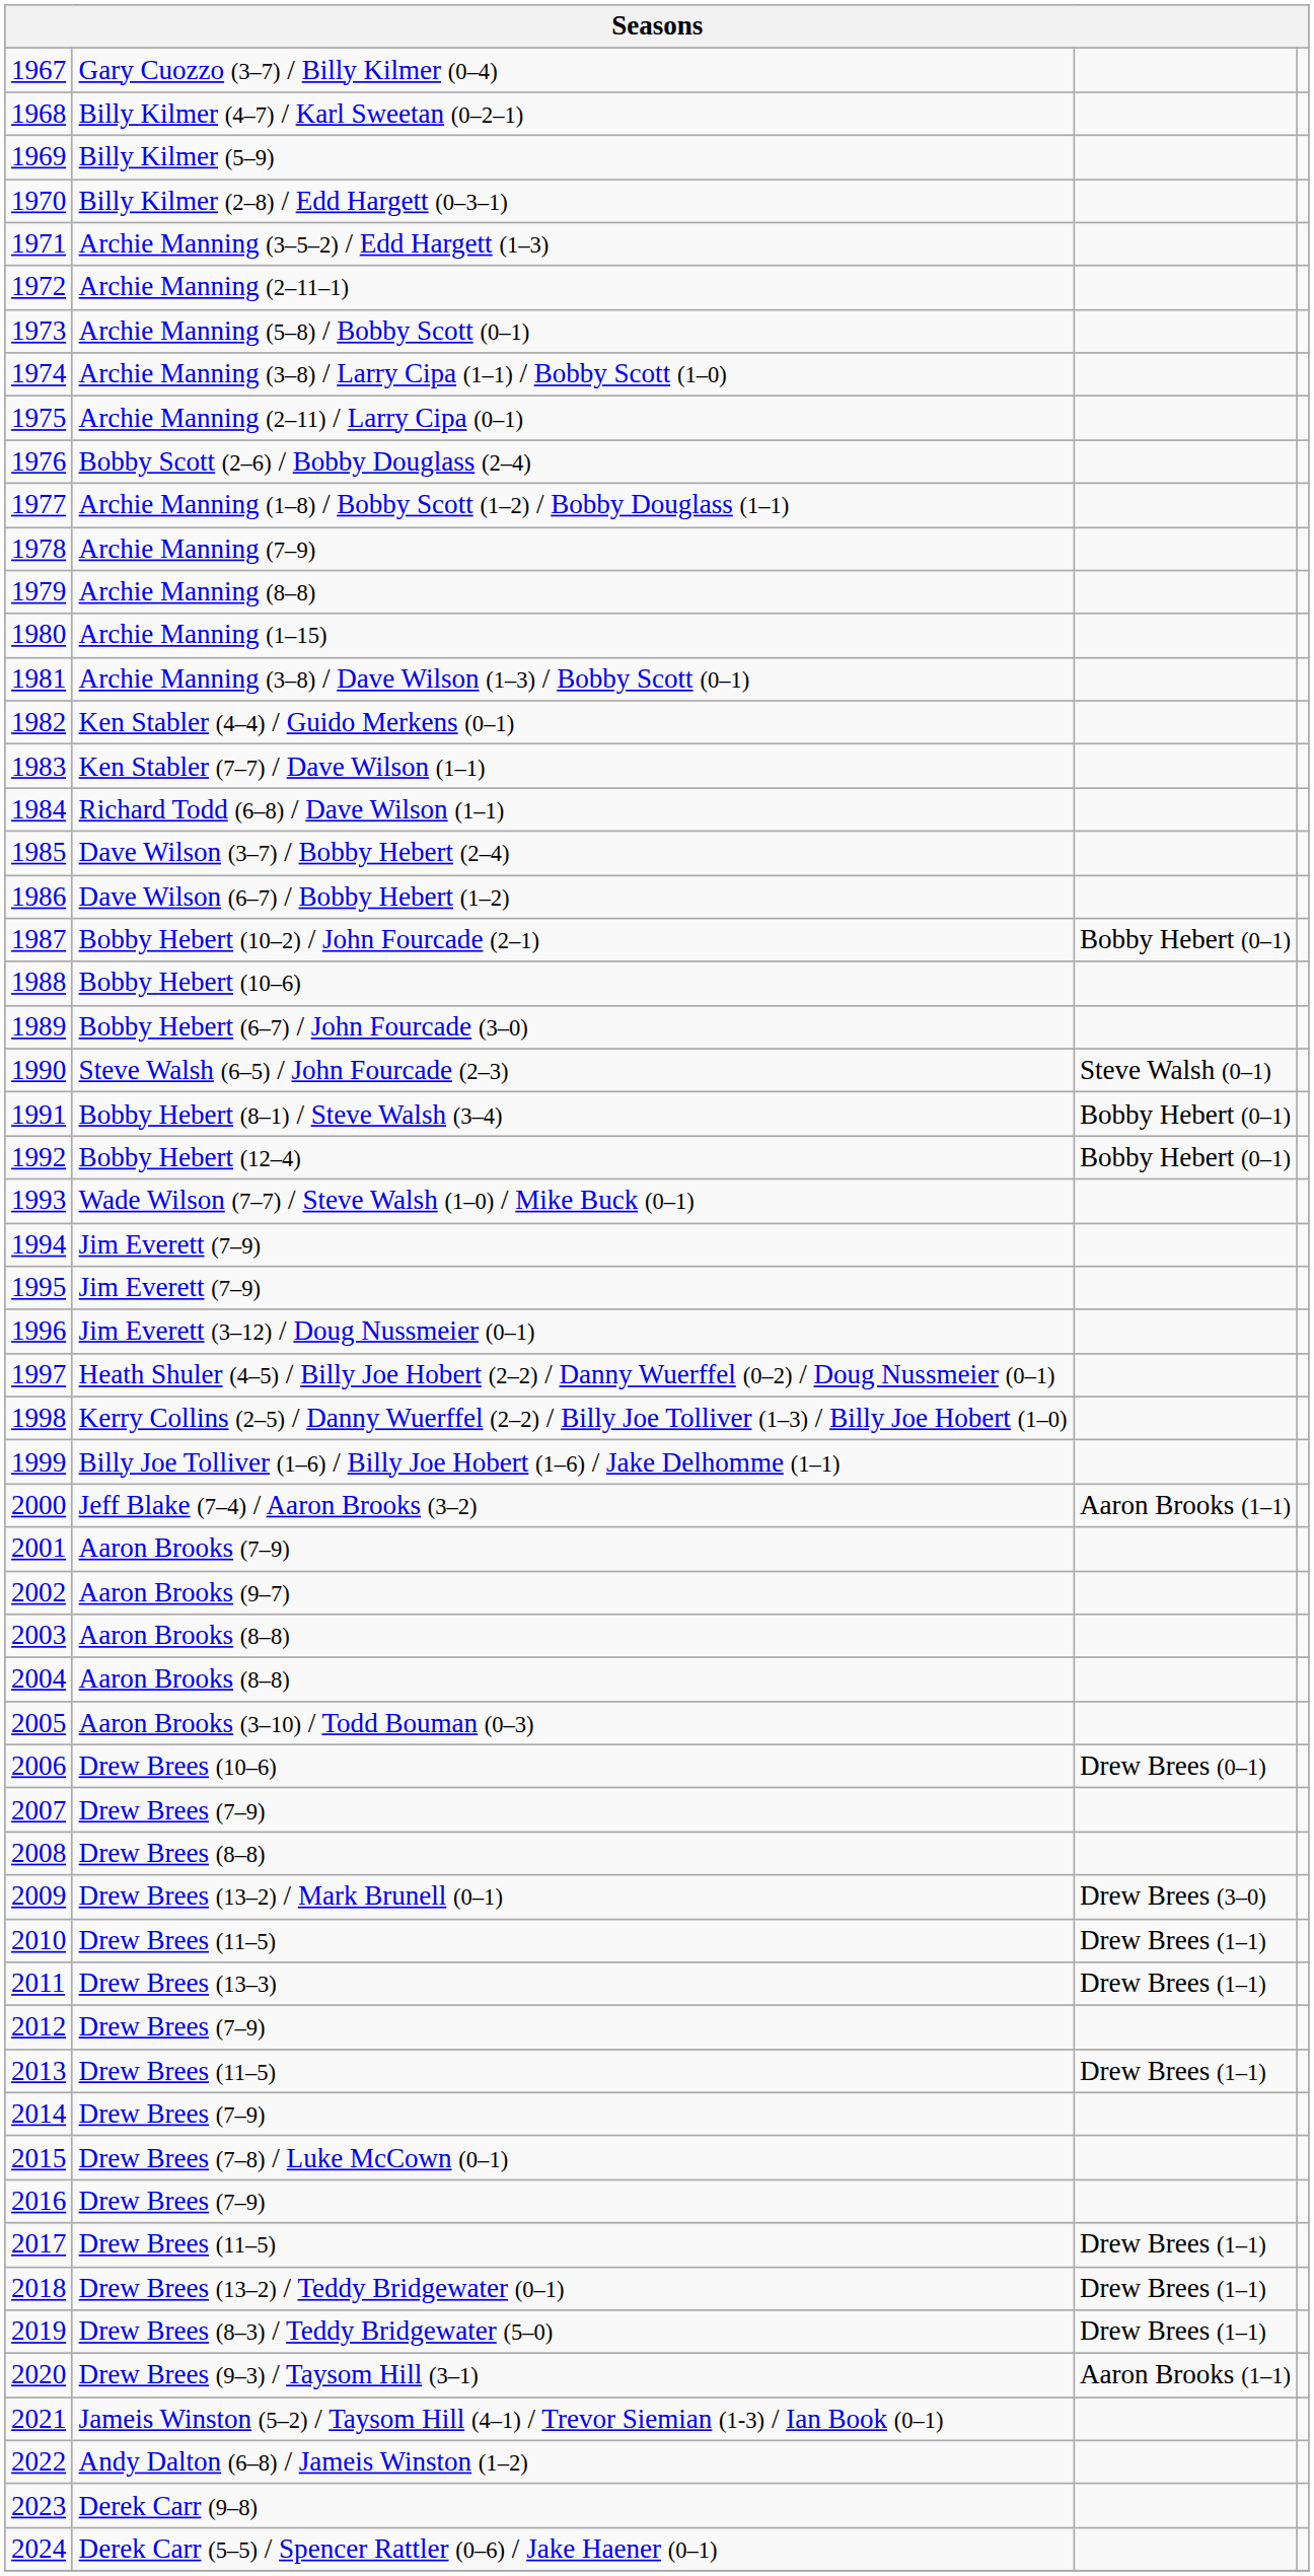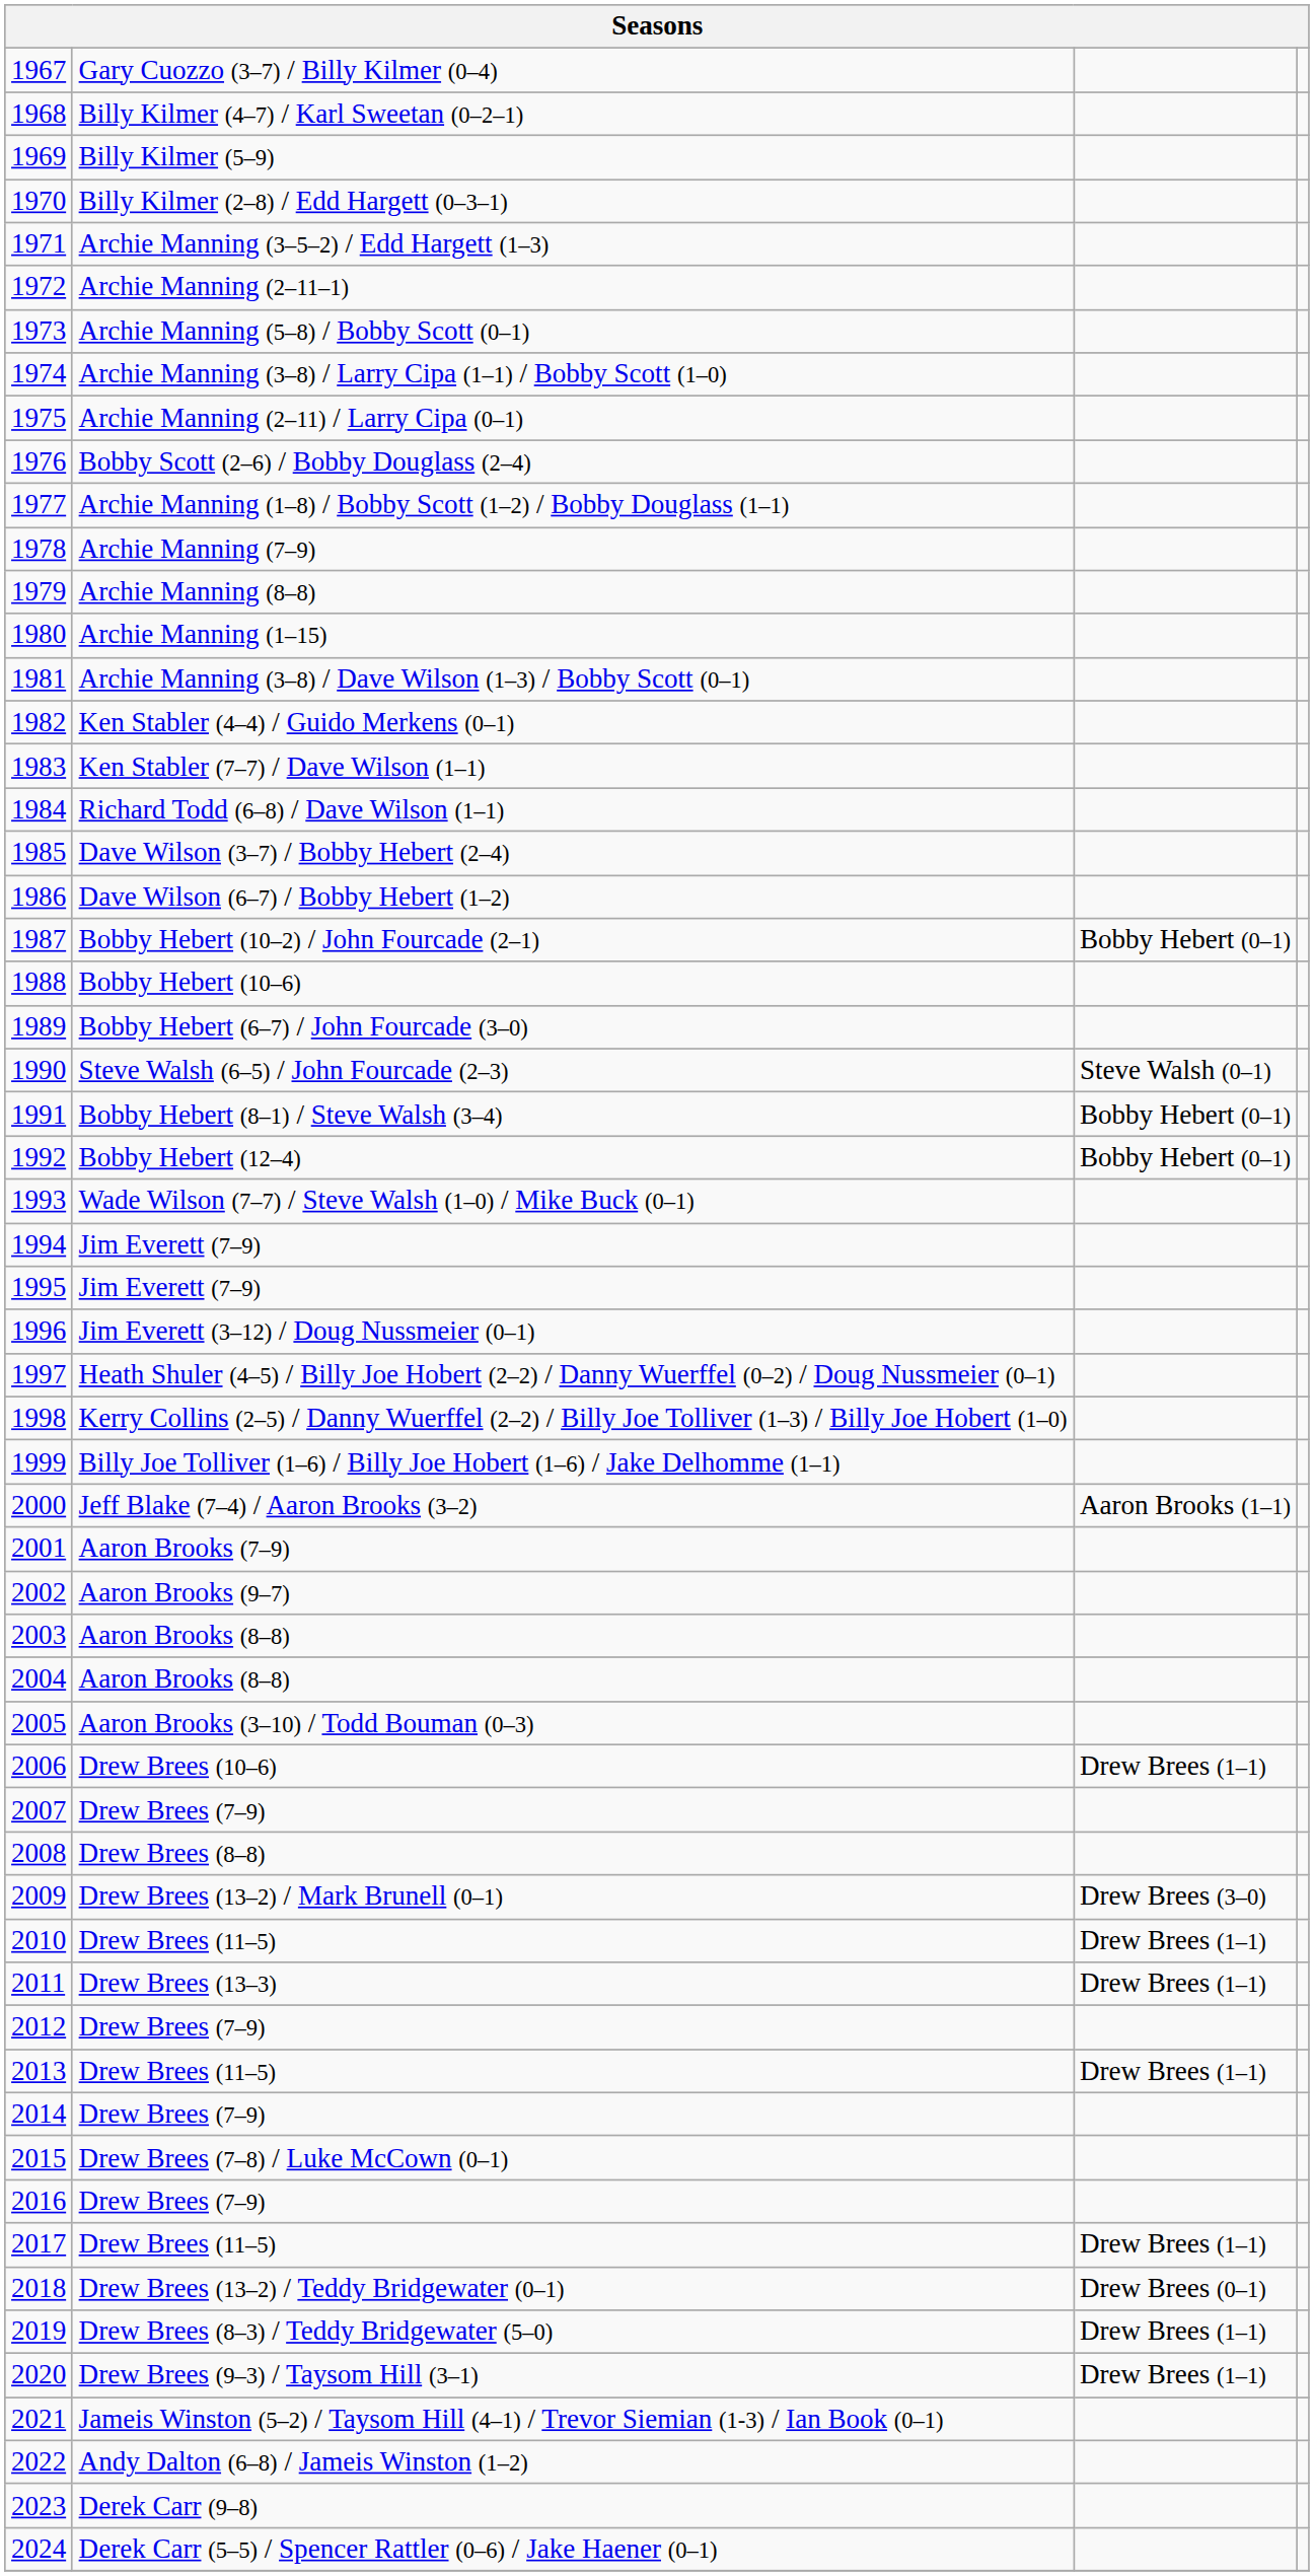2006 | column 3: Drew Brees (0–1) -> Drew Brees (1–1)
2018 | column 3: Drew Brees (1–1) -> Drew Brees (0–1)
2020 | column 3: Aaron Brooks (1–1) -> Drew Brees (1–1)
